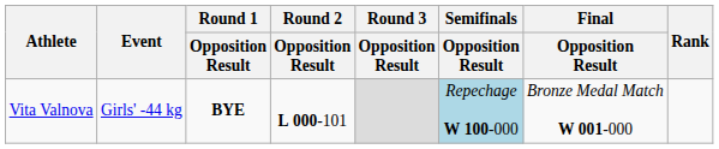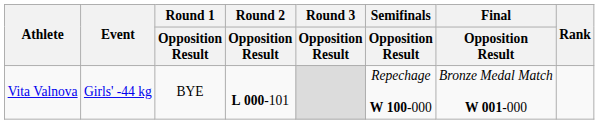Vita Valnova | Round 1 / Opposition Result: bold -> normal
Vita Valnova | Semifinals / Opposition Result: lightblue background -> no background
